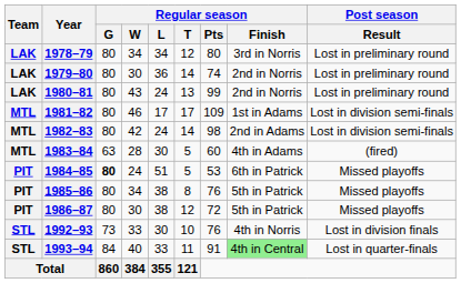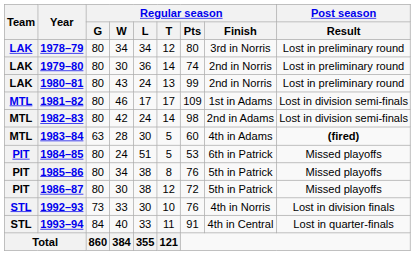1983–84 | Post season / Result: normal -> bold
1984–85 | Regular season / G: bold -> normal
1993–94 | Regular season / Finish: lightgreen background -> no background
